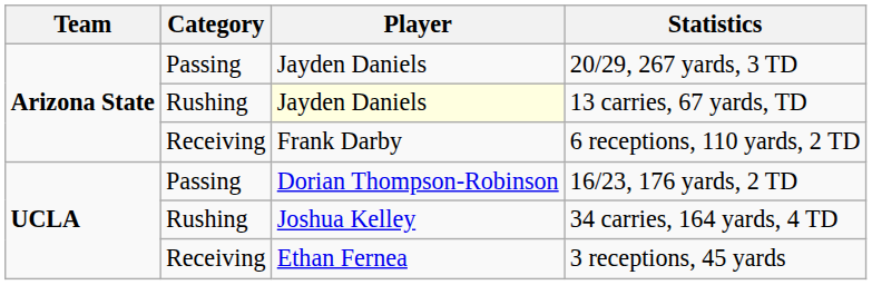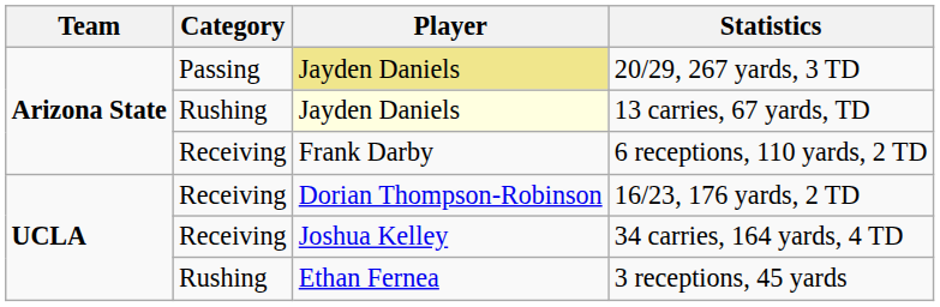20/29, 267 yards, 3 TD | Player: no background -> khaki background
16/23, 176 yards, 2 TD | Category: Passing -> Receiving
34 carries, 164 yards, 4 TD | Category: Rushing -> Receiving
3 receptions, 45 yards | Category: Receiving -> Rushing
